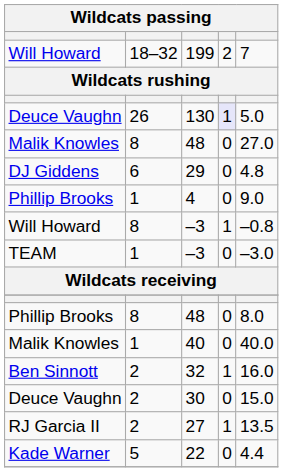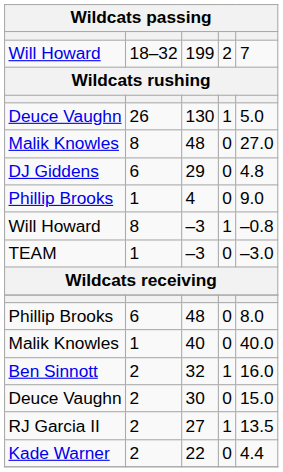130 | column 4: lavender background -> no background
Phillip Brooks / 48 | column 2: 8 -> 6
22 | column 2: 5 -> 2
